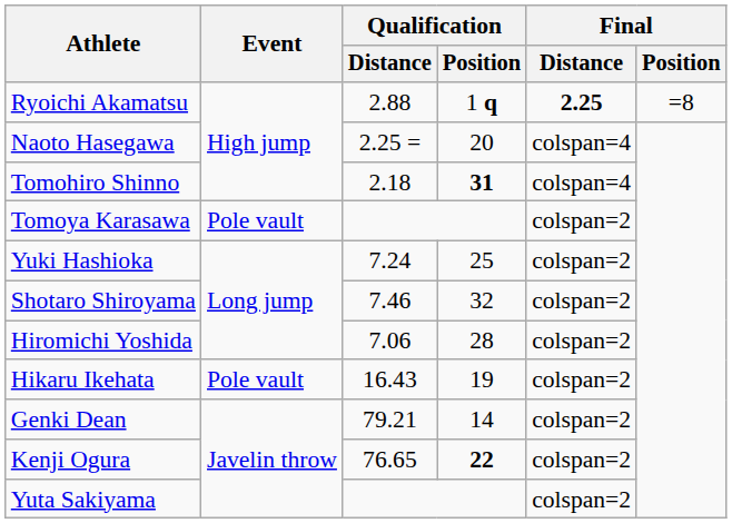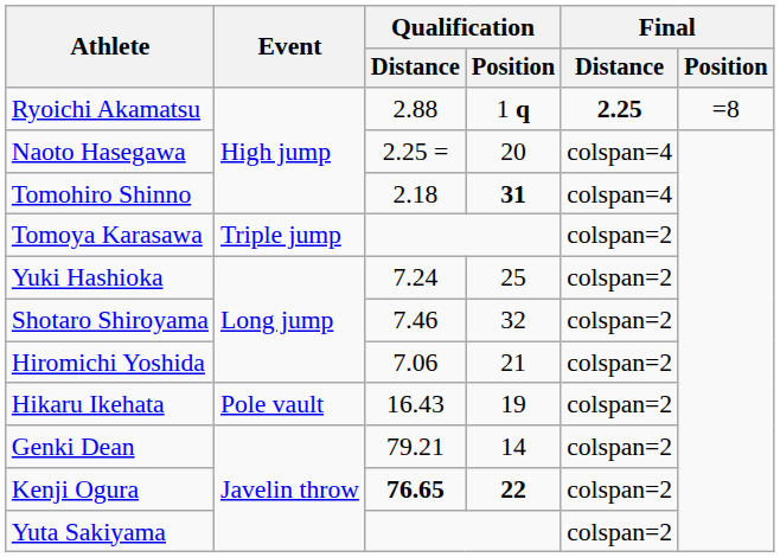Tomoya Karasawa | Event: Pole vault -> Triple jump
Hiromichi Yoshida | Qualification / Position: 28 -> 21
Kenji Ogura | Qualification / Distance: normal -> bold
